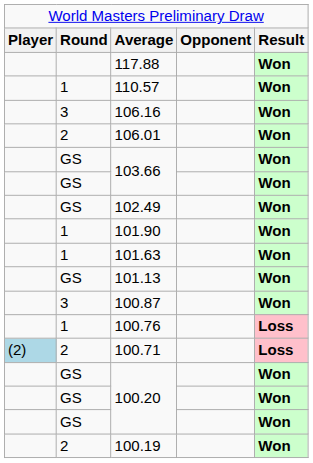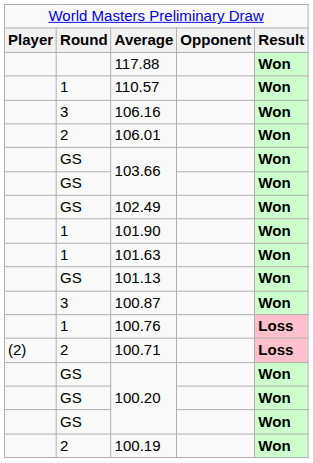100.71 | column 1: lightblue background -> no background
